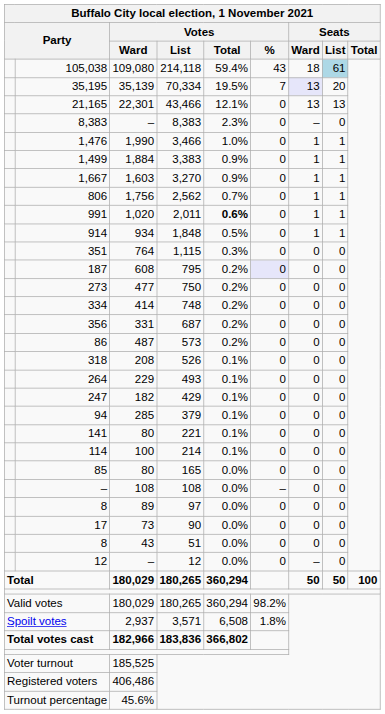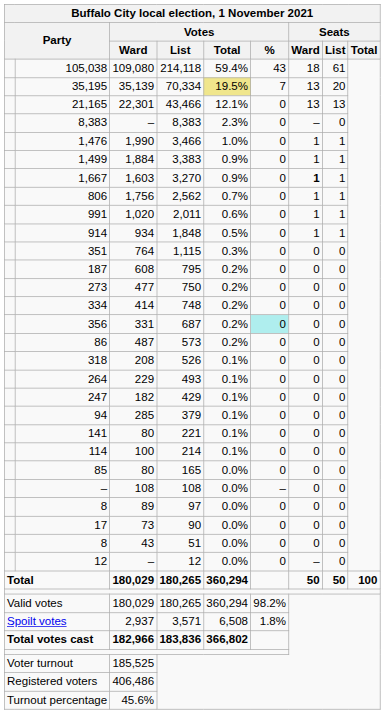105,038 | Seats / List: lightblue background -> no background
35,195 | Votes / Total: no background -> khaki background
35,195 | Seats / Ward: lavender background -> no background
1,667 | Seats / Ward: normal -> bold
991 | Votes / Total: bold -> normal
187 | Votes / %: lavender background -> no background
356 | Votes / %: no background -> paleturquoise background
